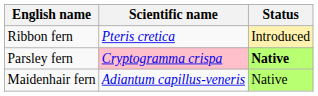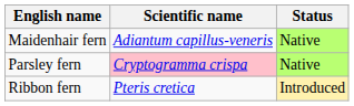rows swapped: Maidenhair fern <-> Ribbon fern
Parsley fern | Status: bold -> normal
